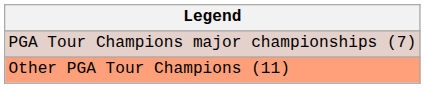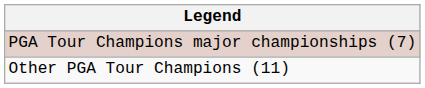row 3 | column 1: lightsalmon background -> no background
